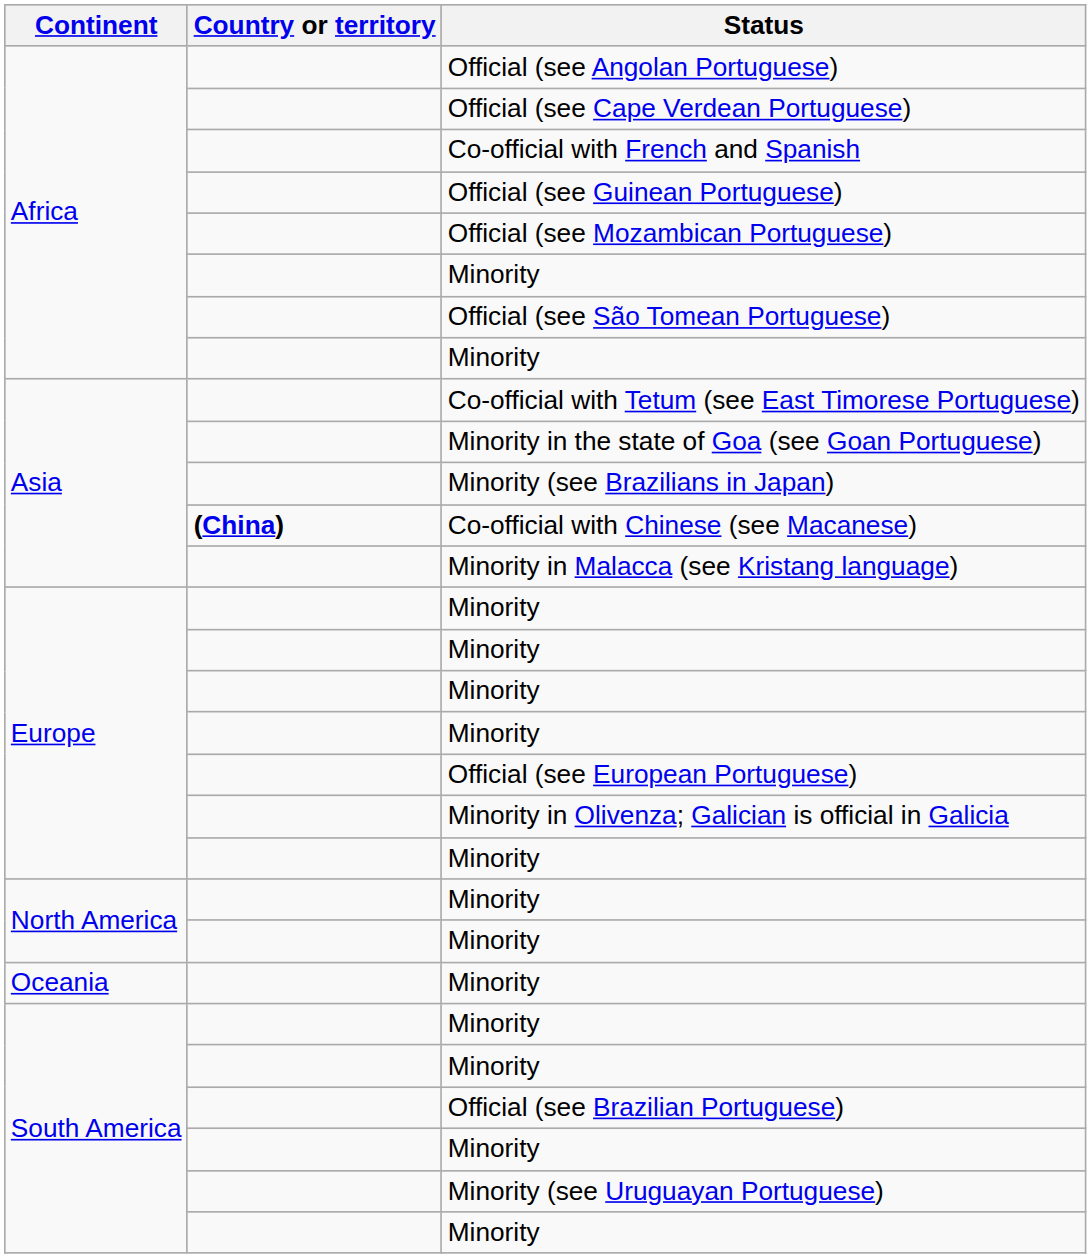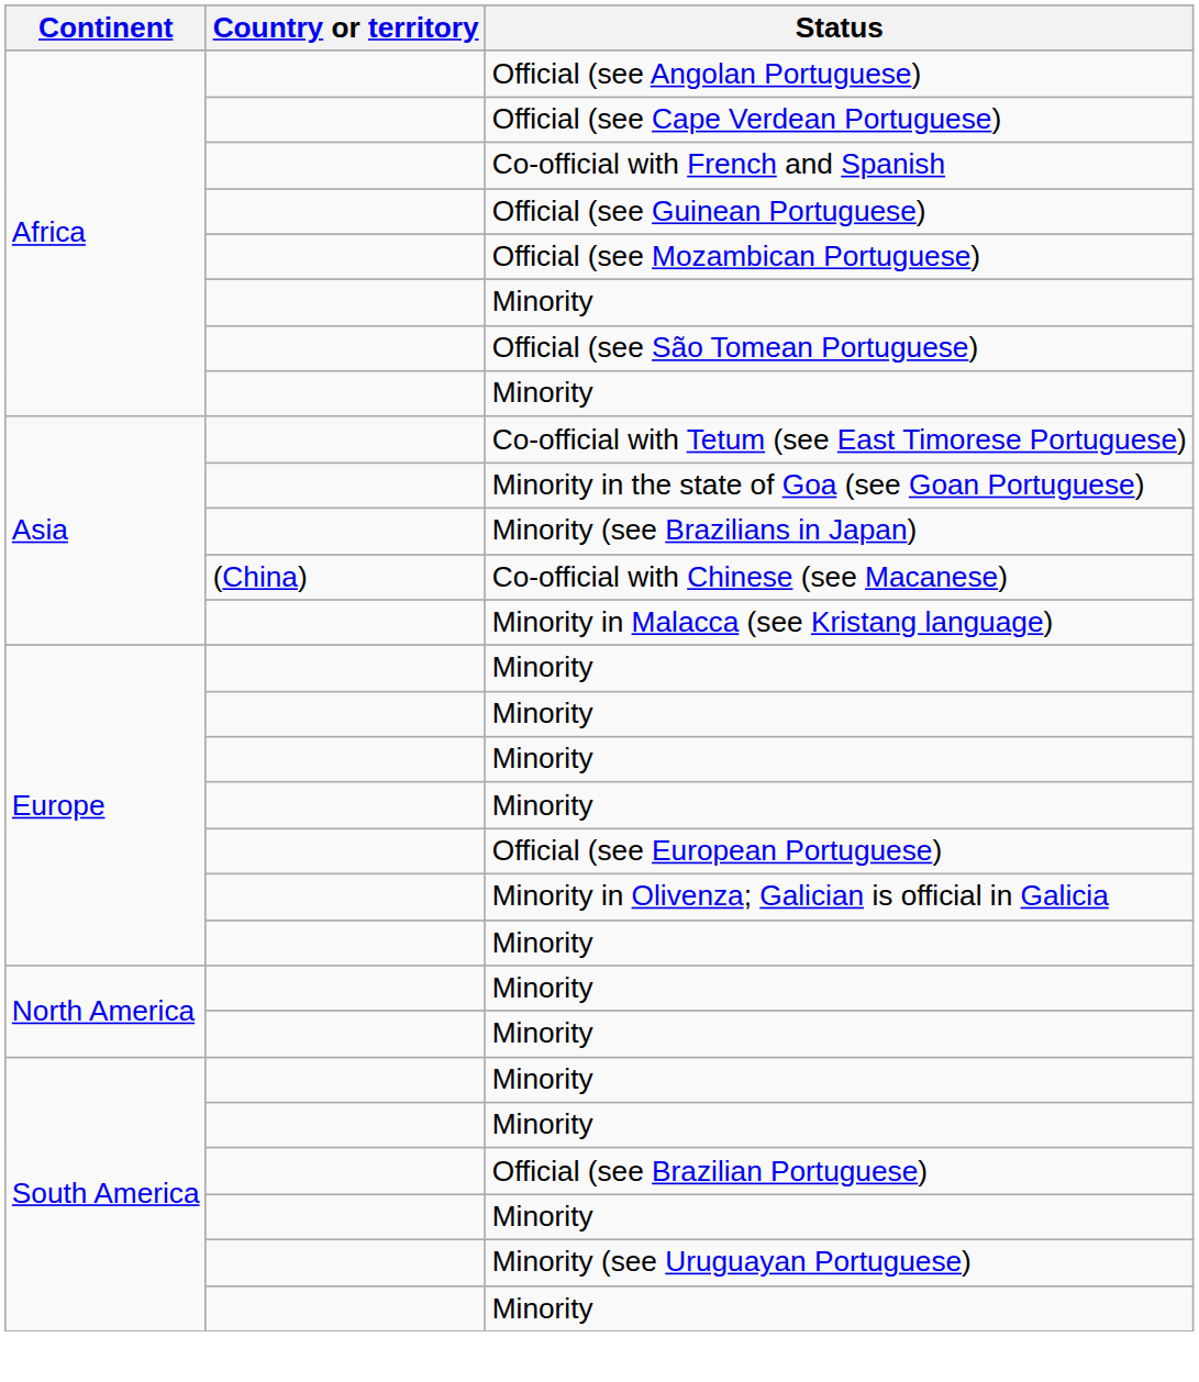Co-official with Chinese (see Macanese) | Country or territory: bold -> normal
- row: Oceania | Minority
